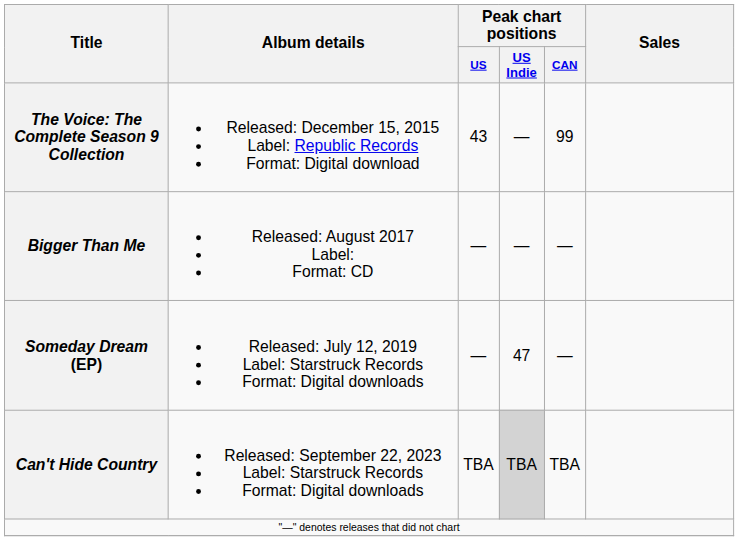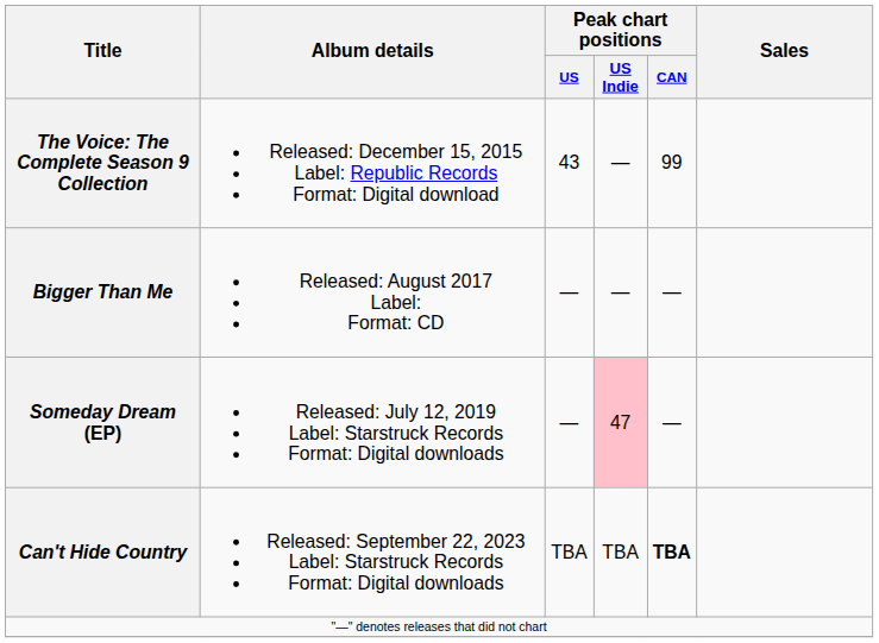Someday Dream (EP) | Peak chart positions / US Indie: no background -> pink background
Can't Hide Country | Peak chart positions / US Indie: lightgrey background -> no background
Can't Hide Country | Peak chart positions / CAN: normal -> bold
